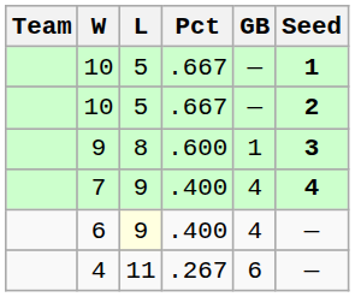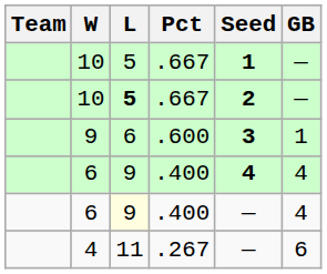columns swapped: GB <-> Seed
row 3 | L: normal -> bold
row 4 | L: 8 -> 6
row 5 | W: 7 -> 6
